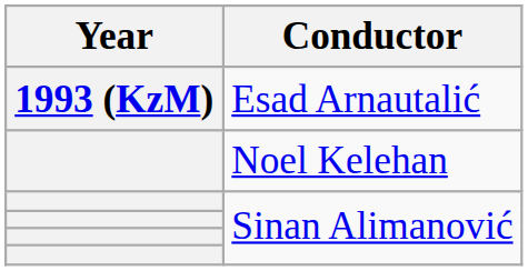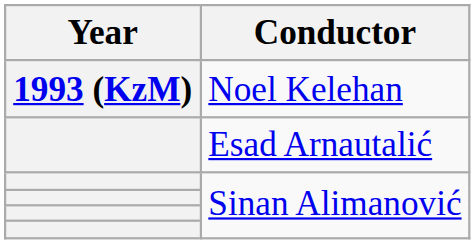row 2 | Conductor: Esad Arnautalić -> Noel Kelehan
row 3 | Conductor: Noel Kelehan -> Esad Arnautalić
